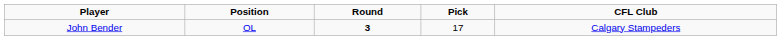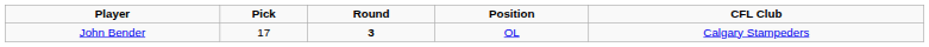columns swapped: Position <-> Pick
